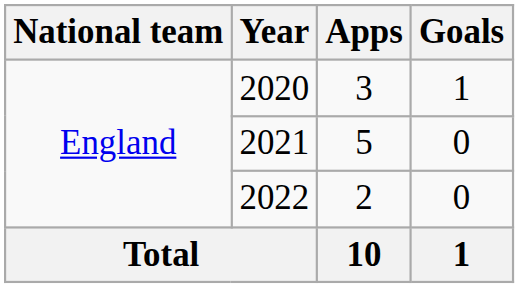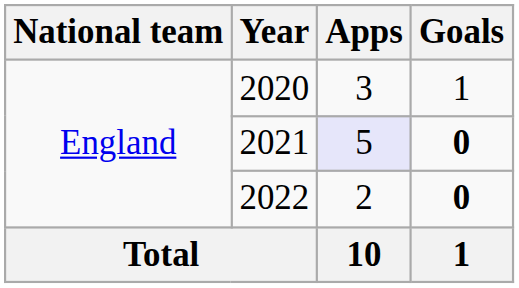2021 | Apps: no background -> lavender background
2021 | Goals: normal -> bold
2022 | Goals: normal -> bold
